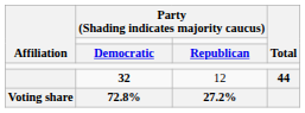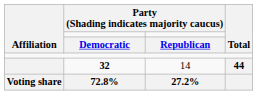44 | column 3: 12 -> 14
